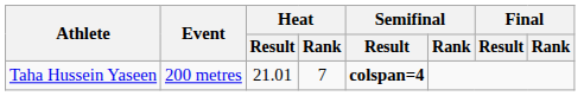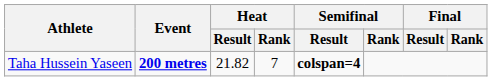Taha Hussein Yaseen | Event: normal -> bold
Taha Hussein Yaseen | Heat / Result: 21.01 -> 21.82
